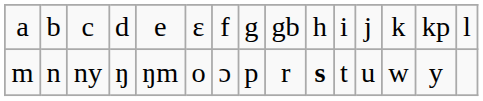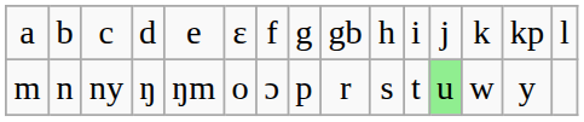ny | column 10: bold -> normal
ny | column 12: no background -> lightgreen background
